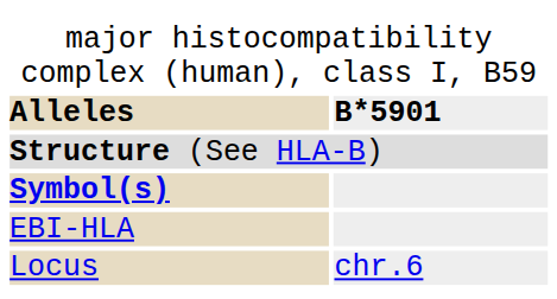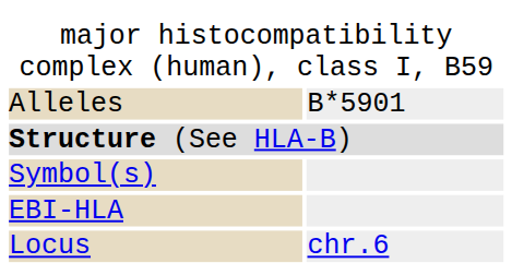Alleles | column 1: bold -> normal
Alleles | column 2: bold -> normal
Symbol(s) | column 1: bold -> normal
